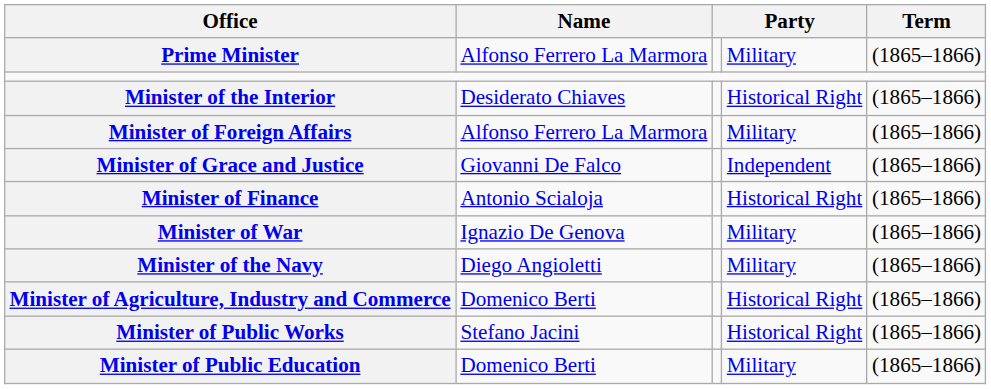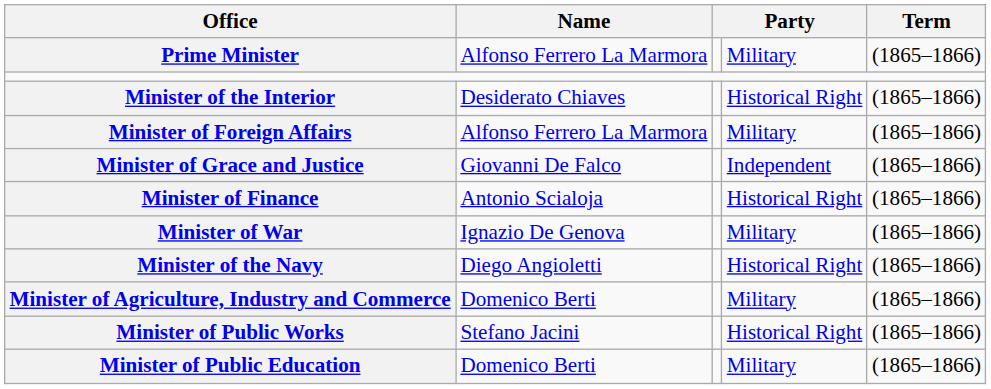Minister of the Navy | column 4: Military -> Historical Right
Minister of Agriculture, Industry and Commerce | column 4: Historical Right -> Military
